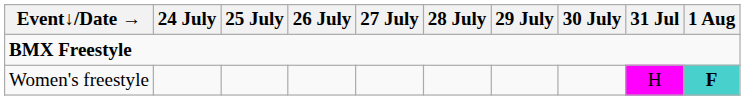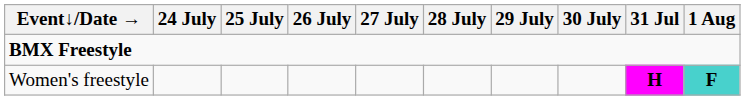Women's freestyle | 31 Jul: normal -> bold
